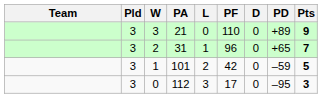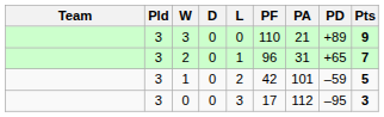columns swapped: D <-> PA
